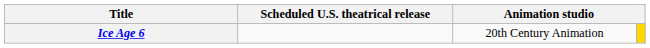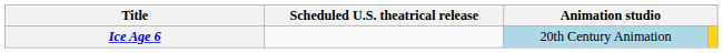Ice Age 6 | column 3: no background -> lightblue background
